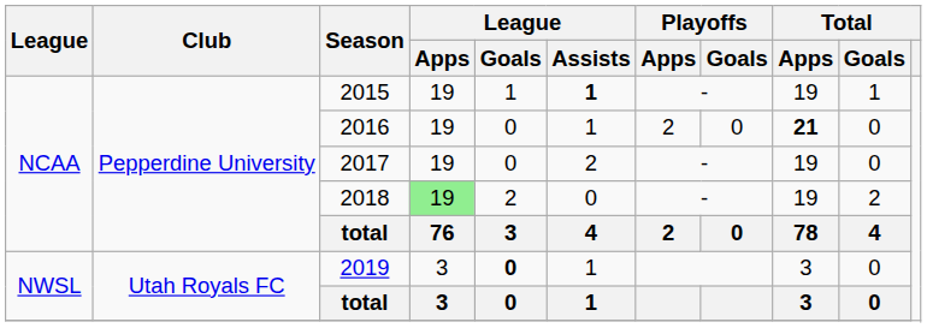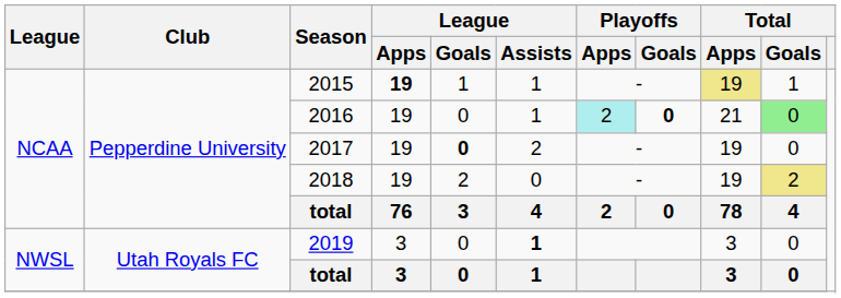2015 | League / Apps: normal -> bold
2015 | League / Assists: bold -> normal
2015 | Total / Apps: no background -> khaki background
2016 | Playoffs / Apps: no background -> paleturquoise background
2016 | Playoffs / Goals: normal -> bold
2016 | Total / Apps: bold -> normal
2016 | Total / Goals: no background -> lightgreen background
2017 | League / Goals: normal -> bold
2018 | League / Apps: lightgreen background -> no background
2018 | Total / Goals: no background -> khaki background
2019 | League / Goals: bold -> normal
2019 | League / Assists: normal -> bold
